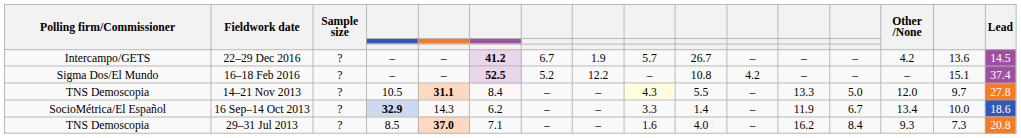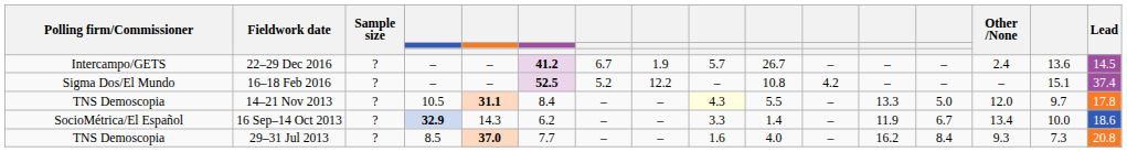22–29 Dec 2016 | Other /None: 4.2 -> 2.4
14–21 Nov 2013 | Lead: 27.8 -> 17.8
29–31 Jul 2013 | column 6: 7.1 -> 7.7
